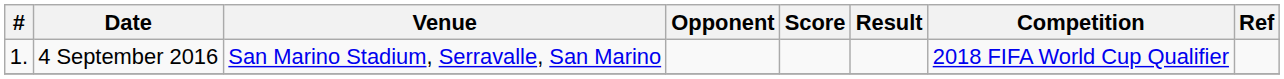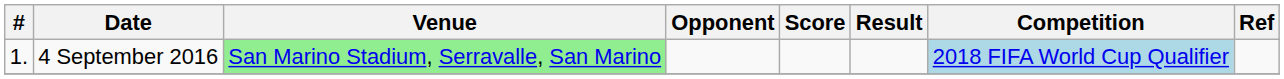4 September 2016 | Venue: no background -> lightgreen background
4 September 2016 | Competition: no background -> lightblue background
